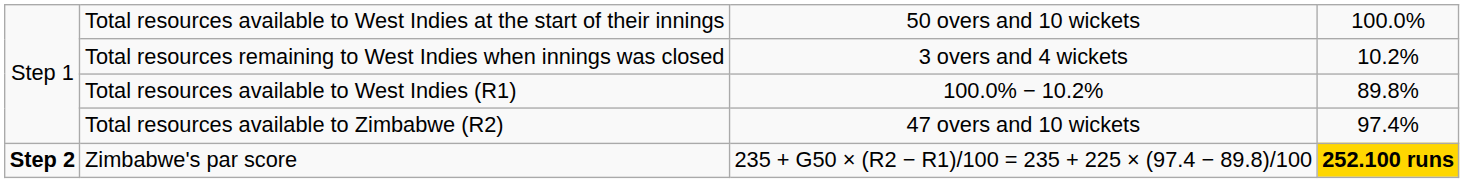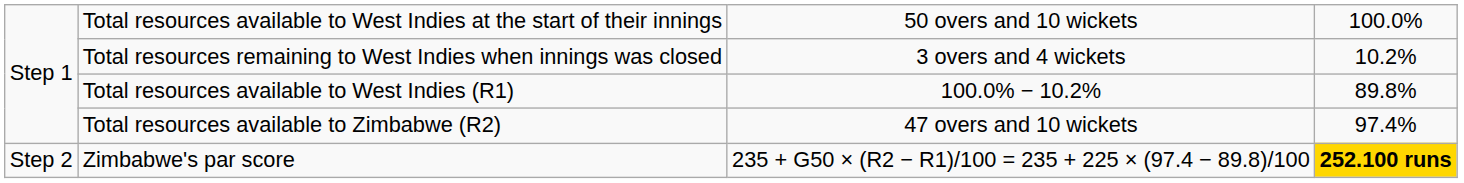Zimbabwe's par score | column 1: bold -> normal
